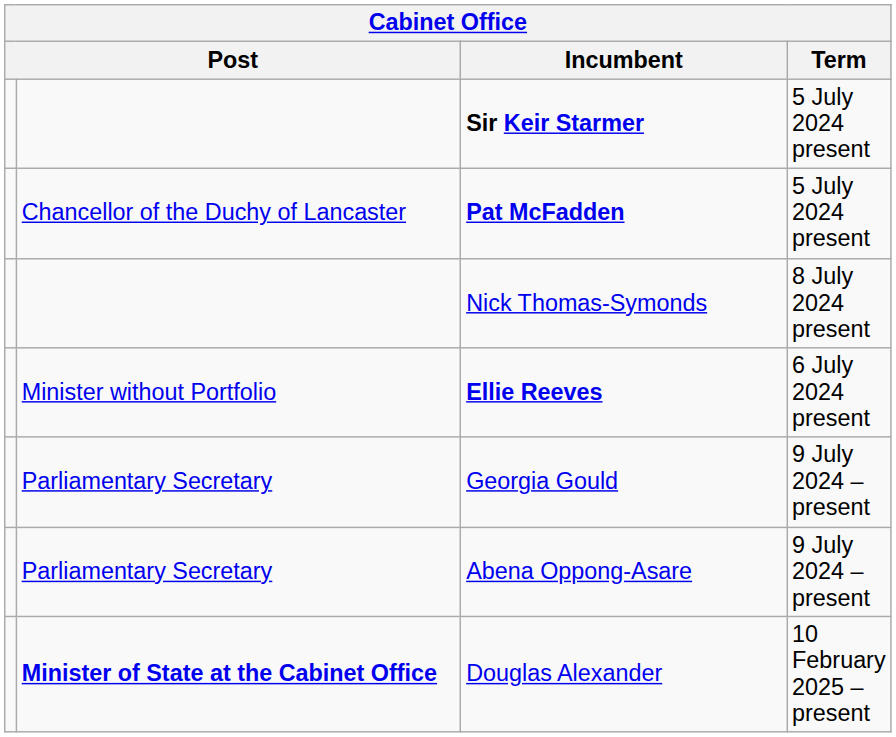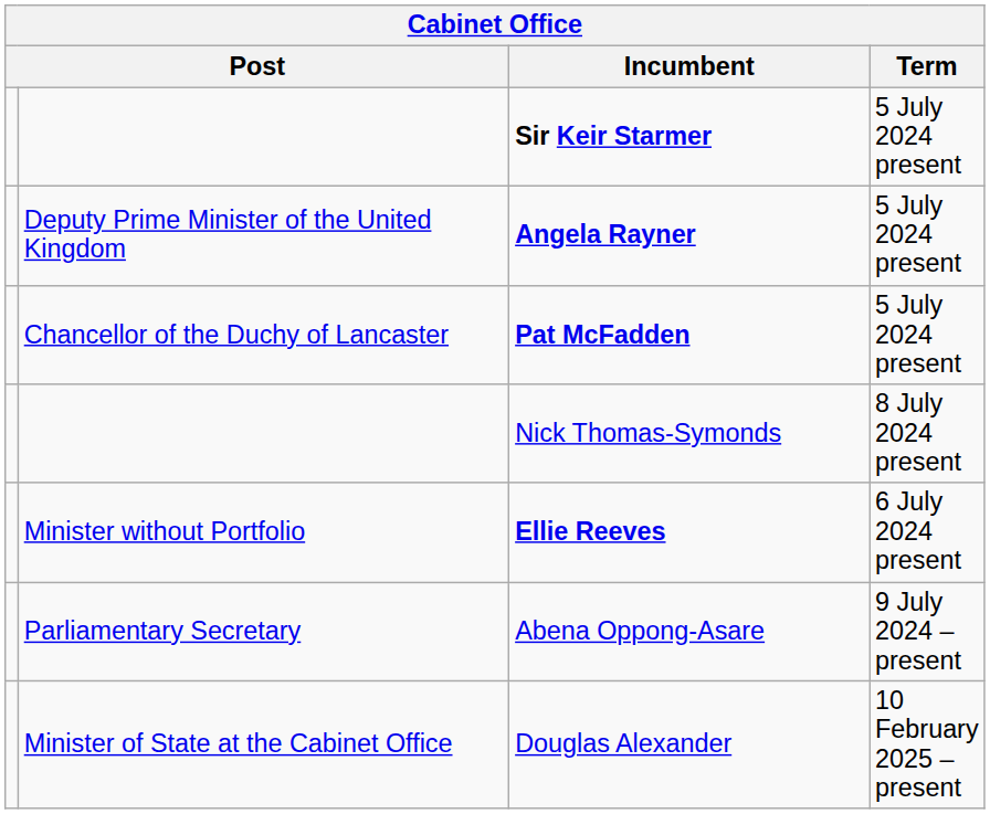+ row: Deputy Prime Minister of the United Kingdom | Angela Rayner | 5 July 2024 present
- row: Parliamentary Secretary | Georgia Gould | 9 July 2024 – present
Douglas Alexander | column 2: bold -> normal
